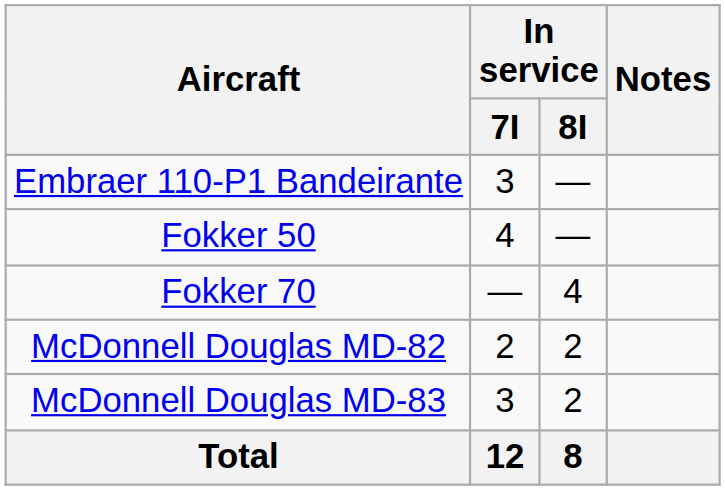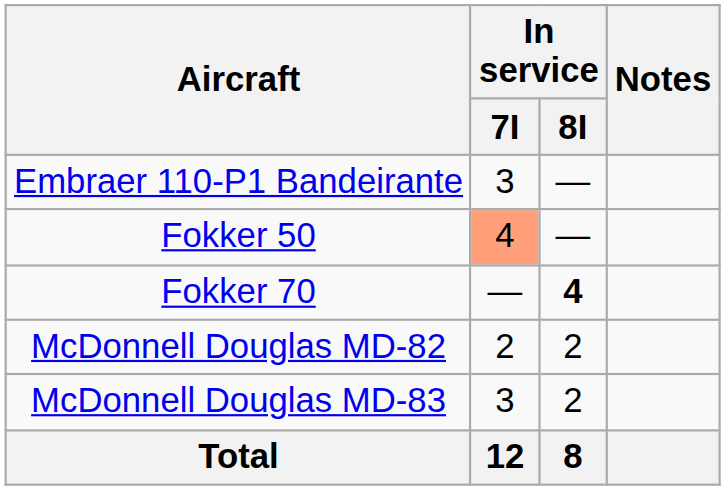Fokker 50 | In service / 7I: no background -> lightsalmon background
Fokker 70 | In service / 8I: normal -> bold
